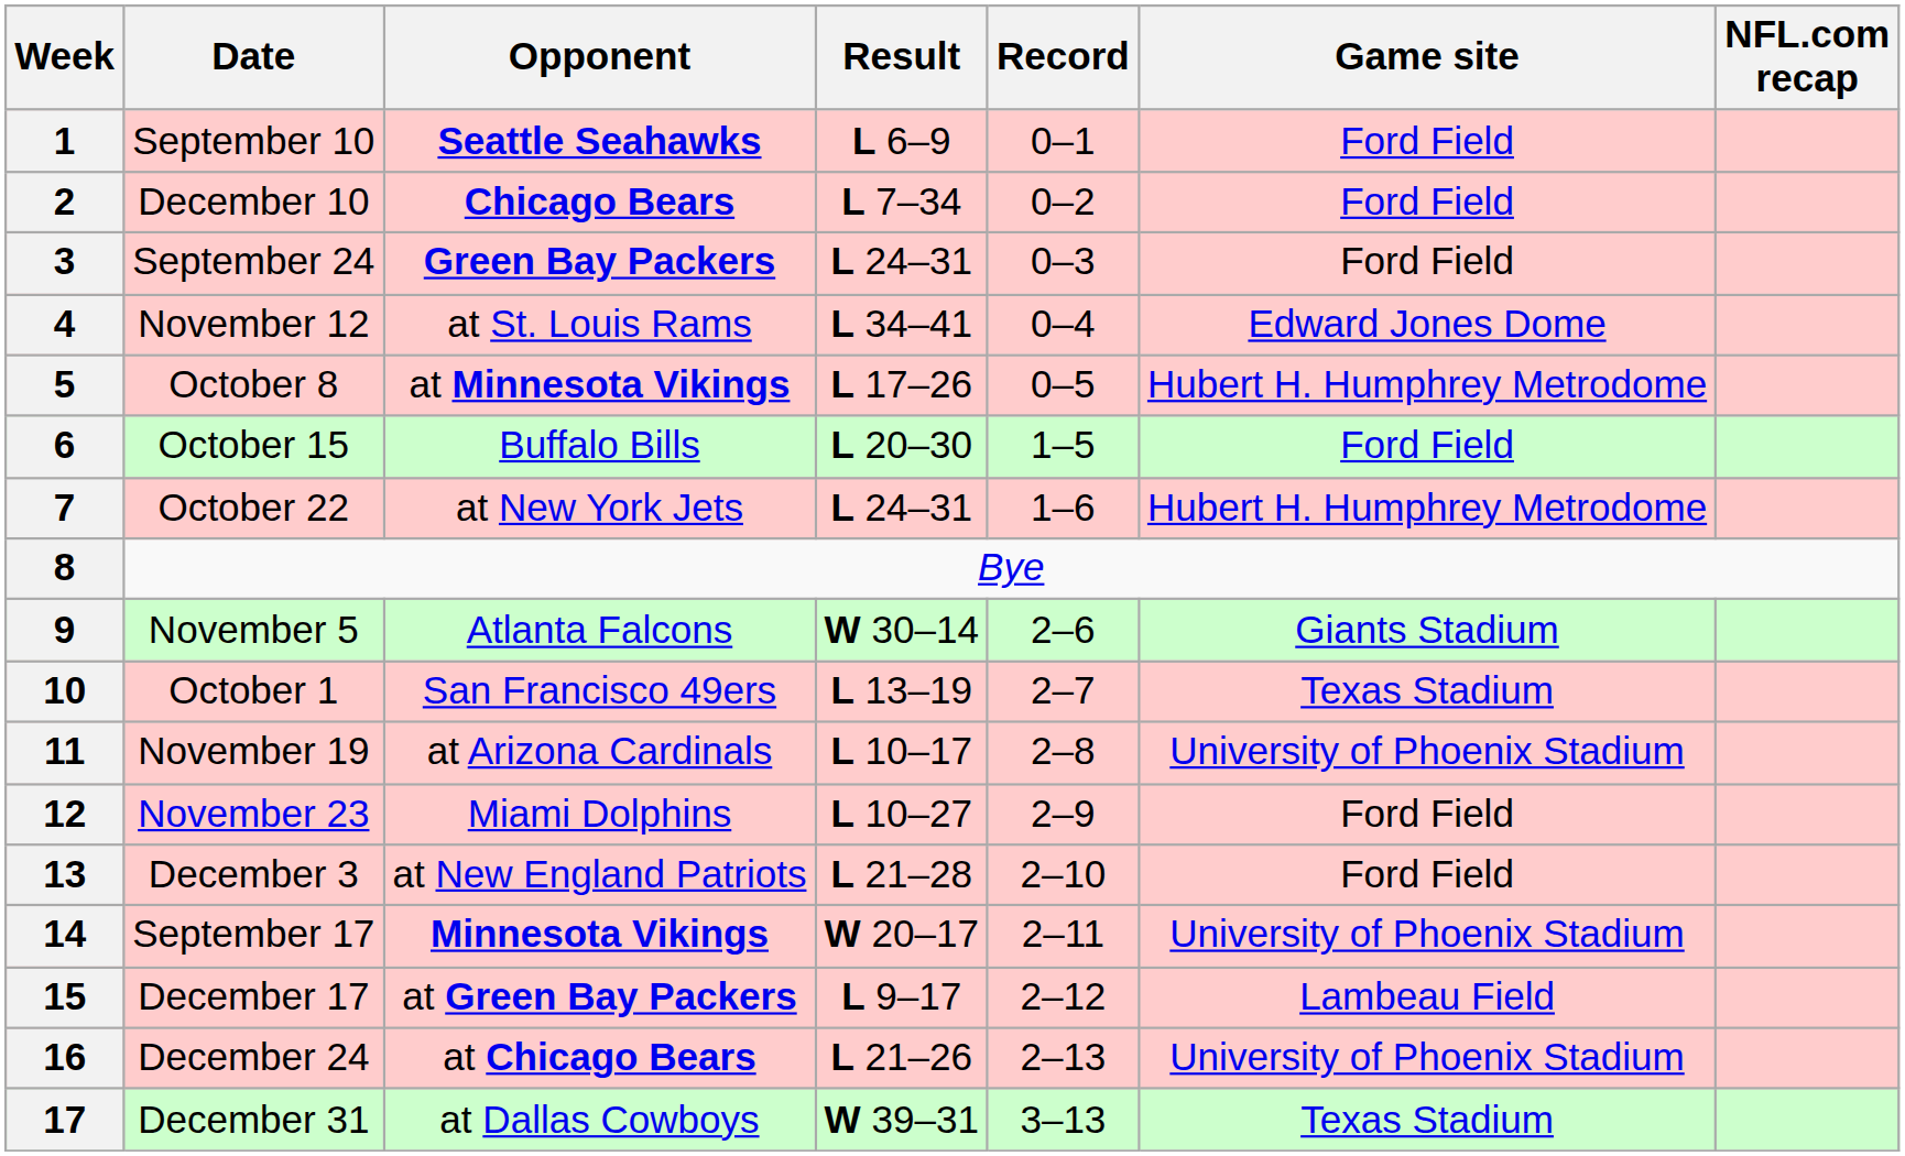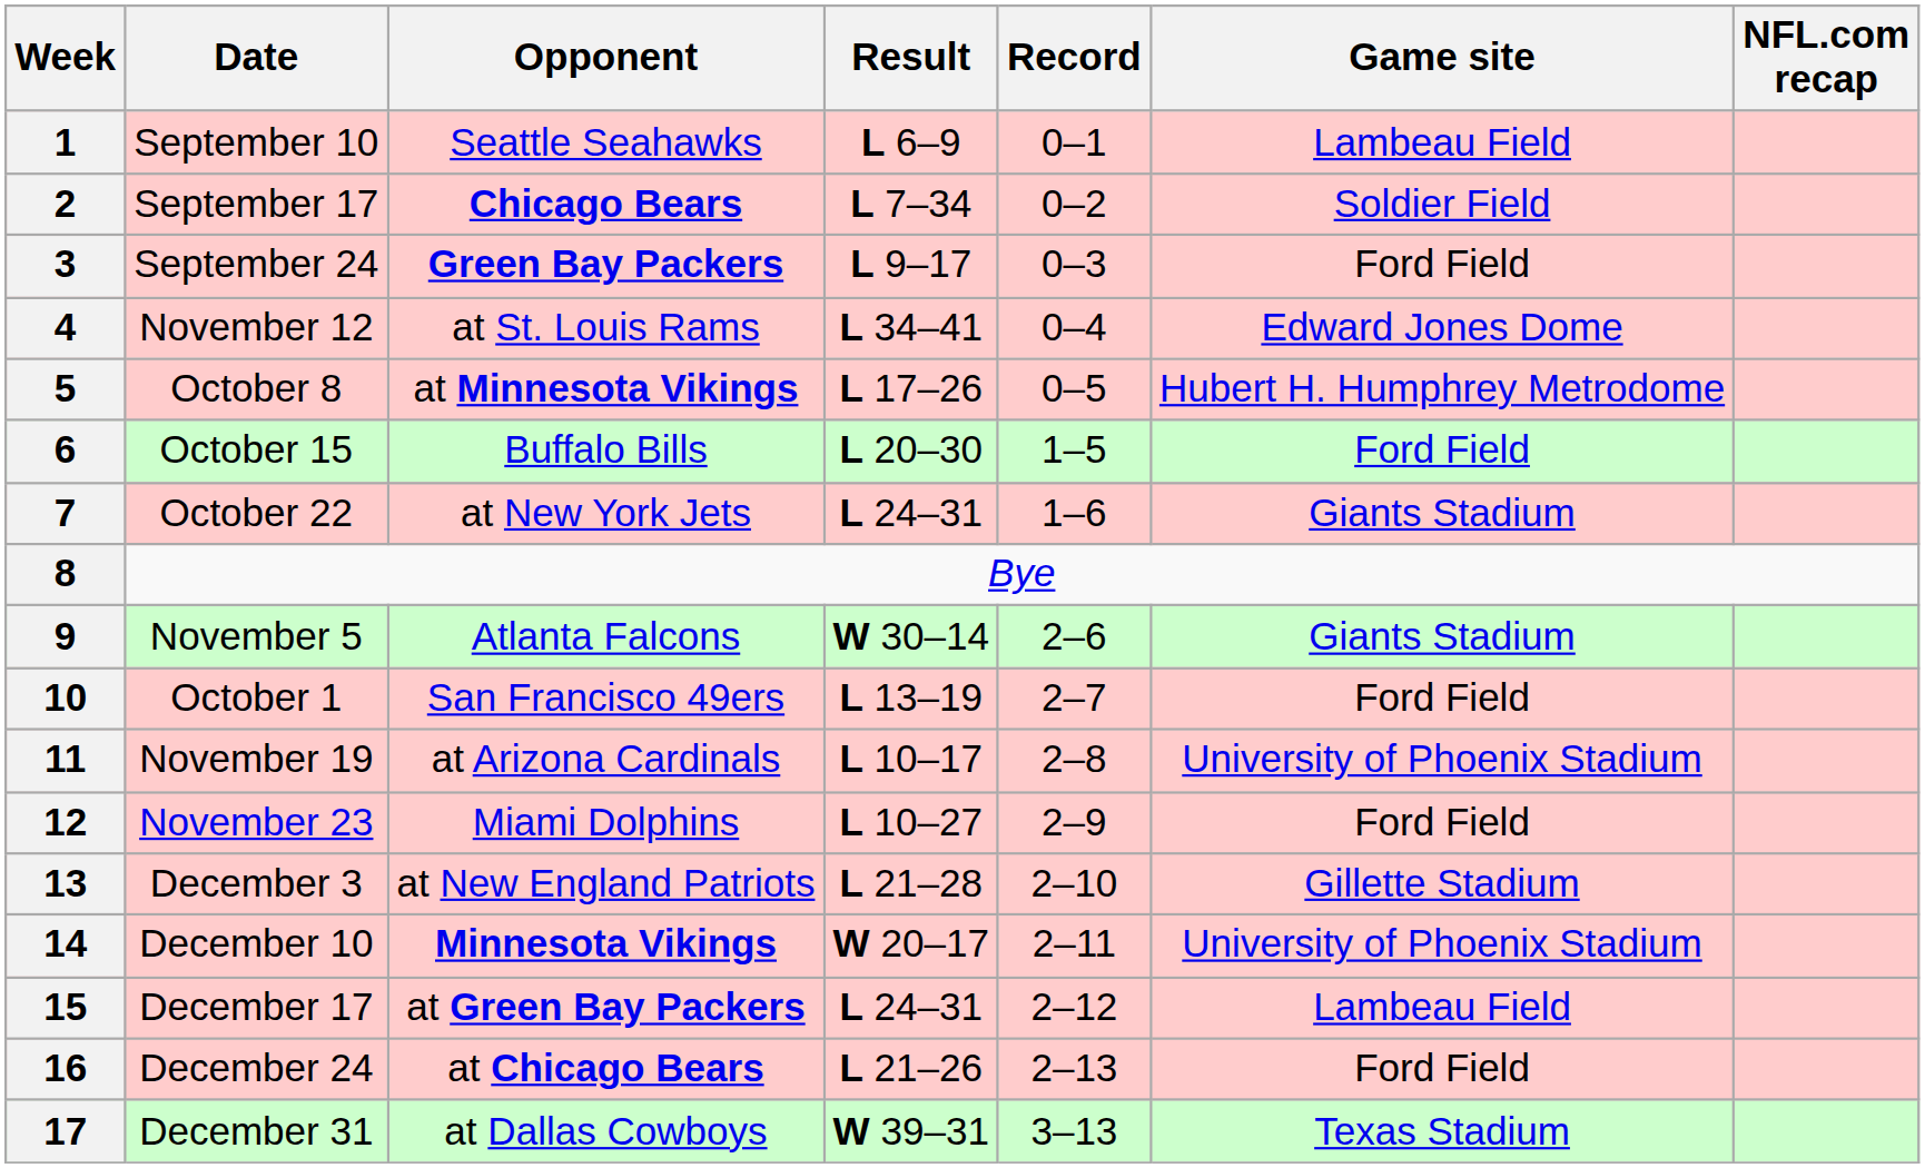1 | Opponent: bold -> normal
1 | Game site: Ford Field -> Lambeau Field
2 | Date: December 10 -> September 17
2 | Game site: Ford Field -> Soldier Field
3 | Result: L 24–31 -> L 9–17
7 | Game site: Hubert H. Humphrey Metrodome -> Giants Stadium
10 | Game site: Texas Stadium -> Ford Field
13 | Game site: Ford Field -> Gillette Stadium
14 | Date: September 17 -> December 10
15 | Result: L 9–17 -> L 24–31
16 | Game site: University of Phoenix Stadium -> Ford Field
